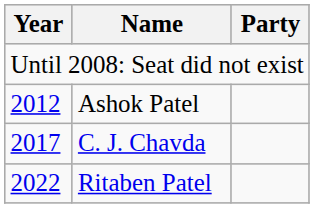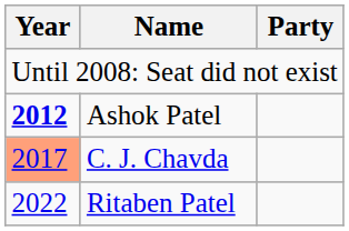Ashok Patel | Year: normal -> bold
C. J. Chavda | Year: no background -> lightsalmon background
